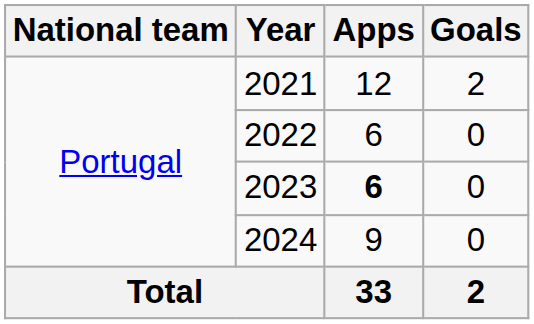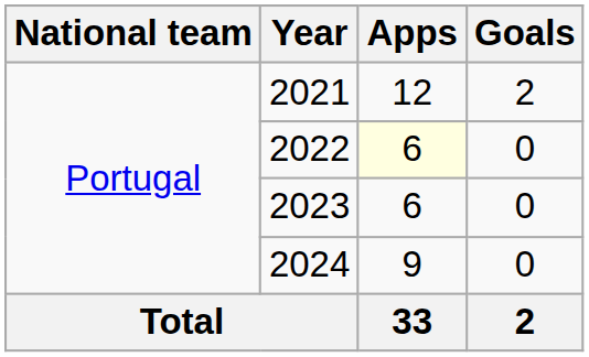2022 | Apps: no background -> lightyellow background
2023 | Apps: bold -> normal
